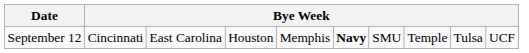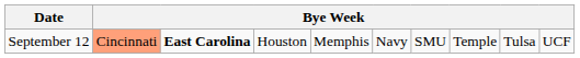September 12 | column 2: no background -> lightsalmon background
September 12 | column 3: normal -> bold
September 12 | column 6: bold -> normal
